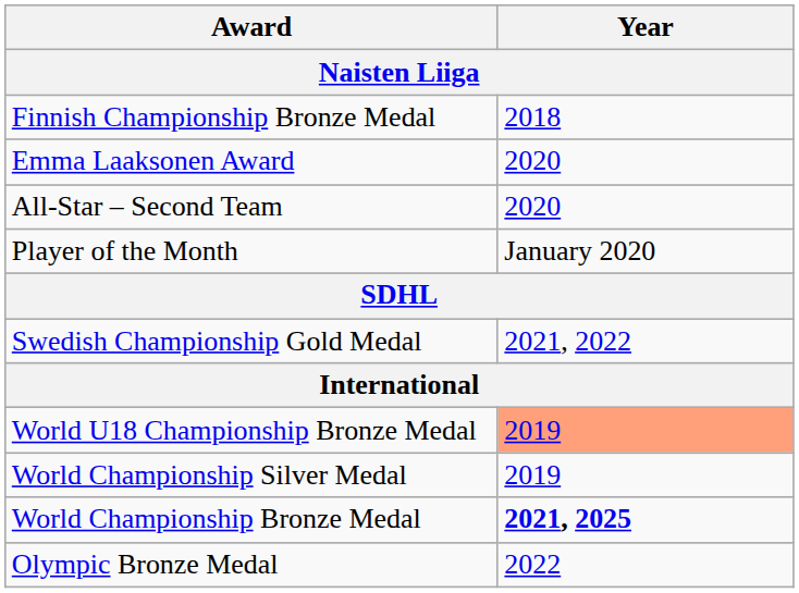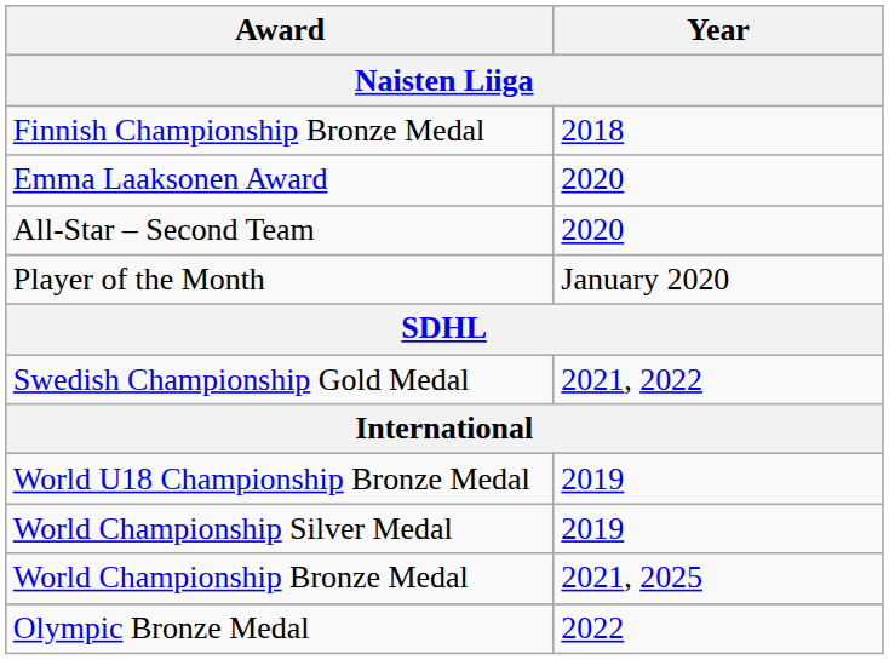World U18 Championship Bronze Medal | Year: lightsalmon background -> no background
World Championship Bronze Medal | Year: bold -> normal
